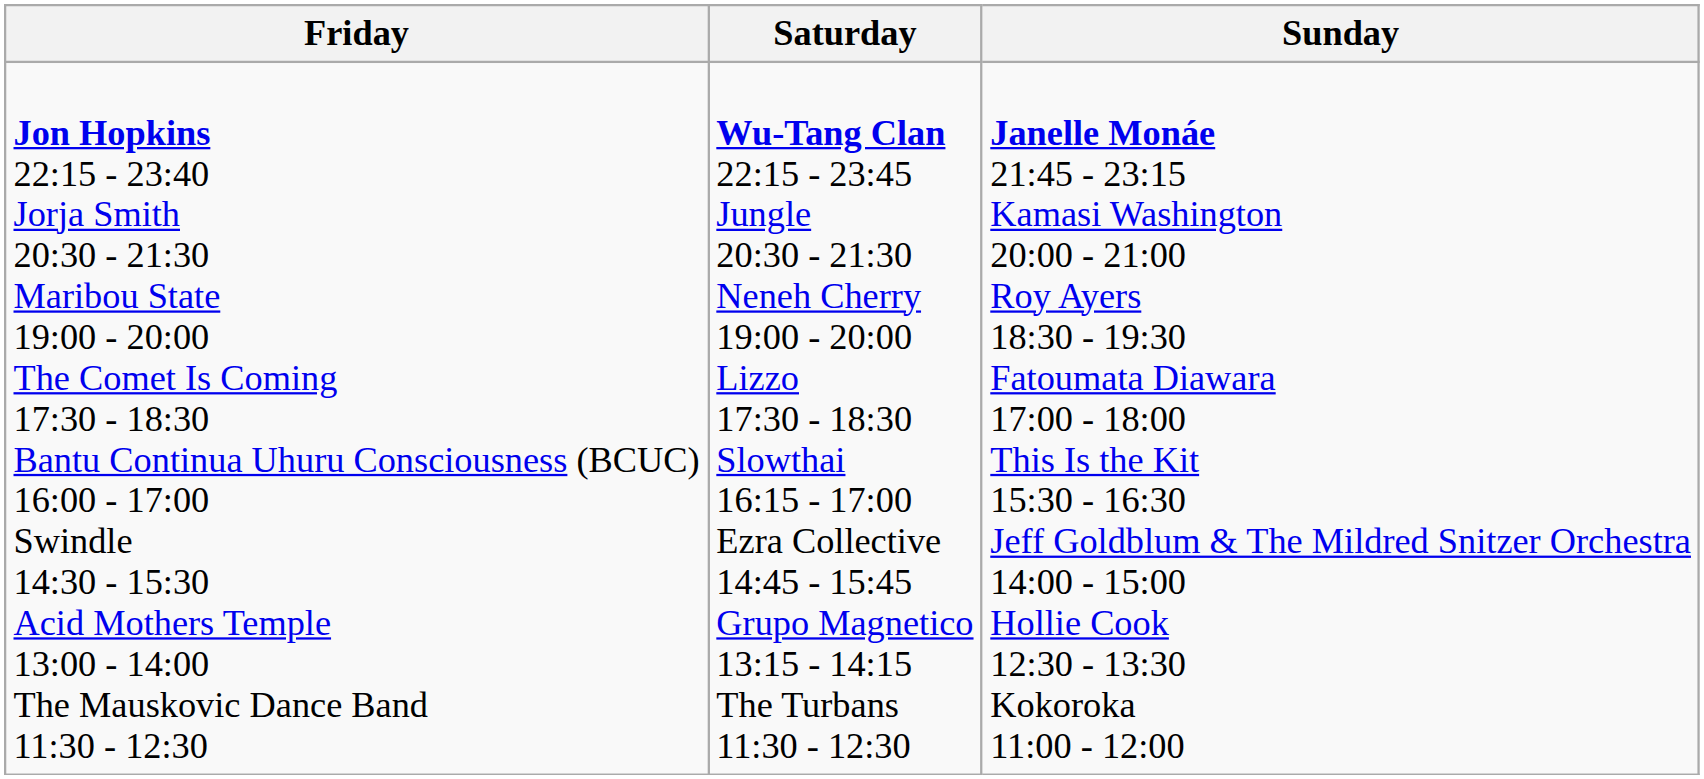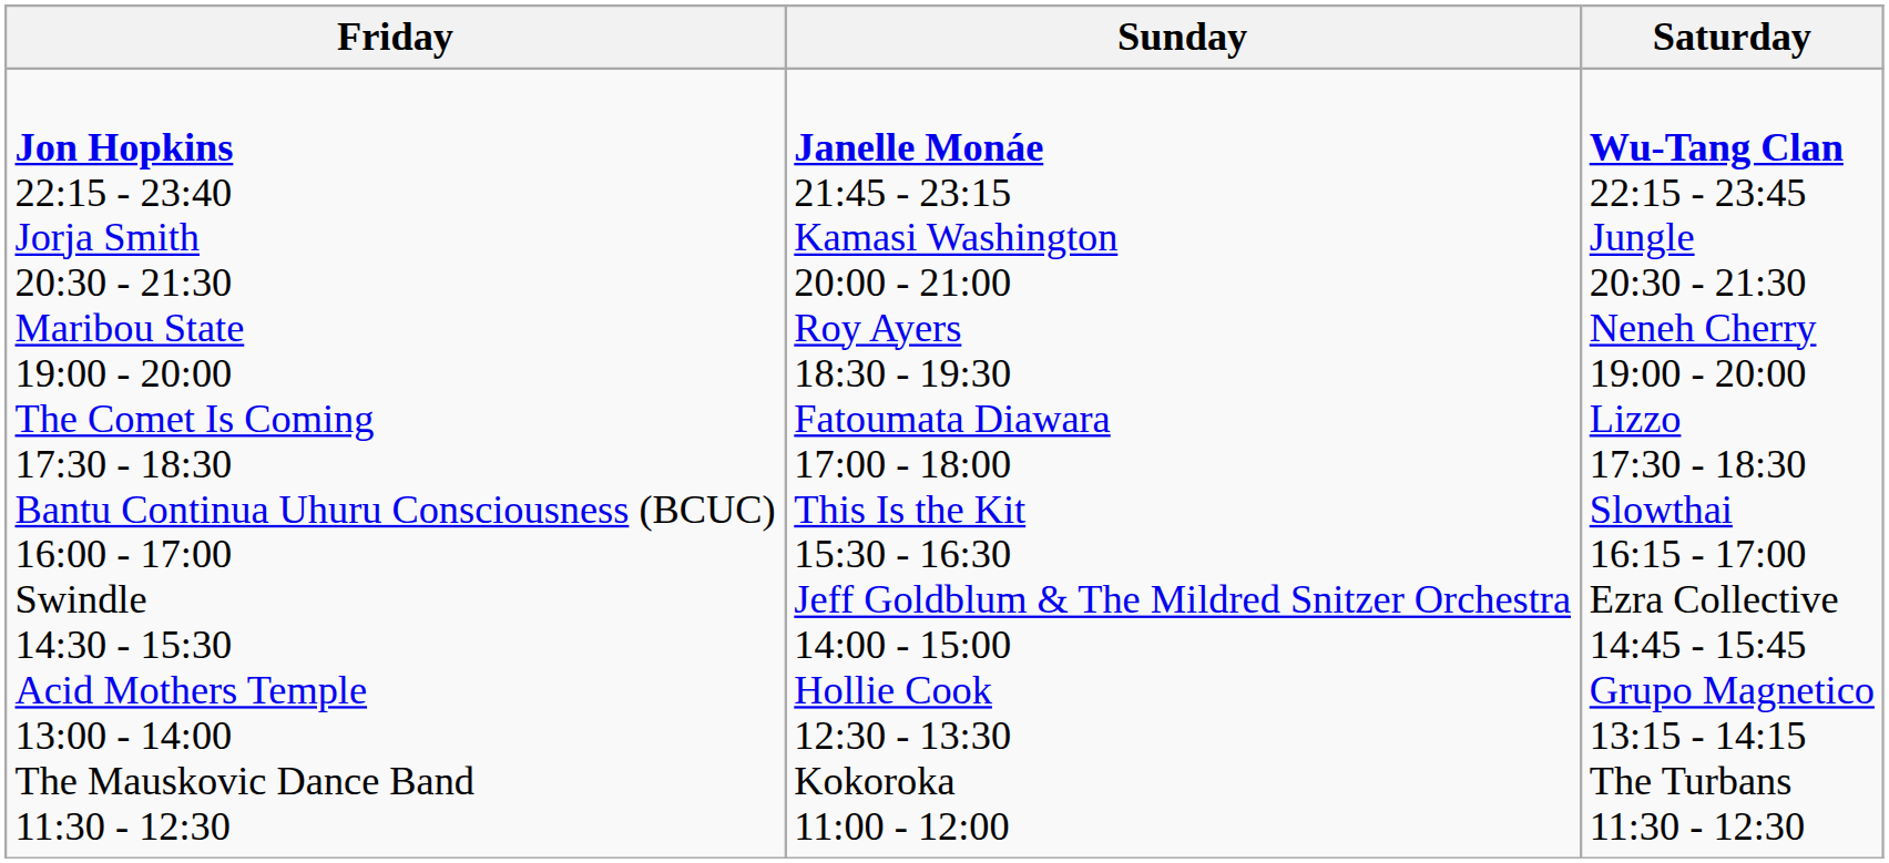columns swapped: Saturday <-> Sunday
